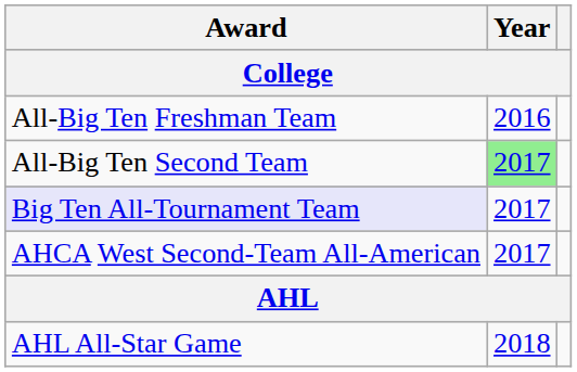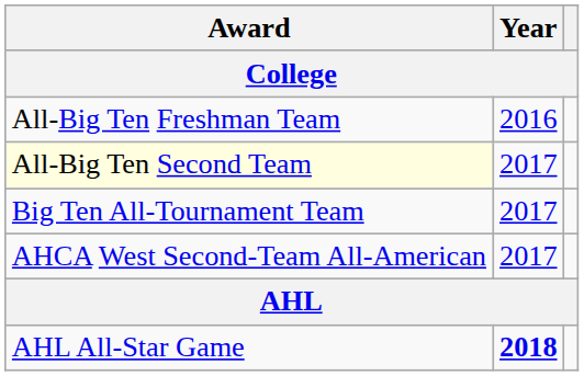row 4 | Award: no background -> lightyellow background
row 4 | Year: lightgreen background -> no background
row 5 | Award: lavender background -> no background
row 8 | Year: normal -> bold
